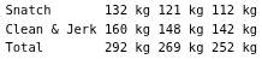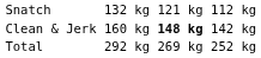Clean & Jerk | column 3: normal -> bold
